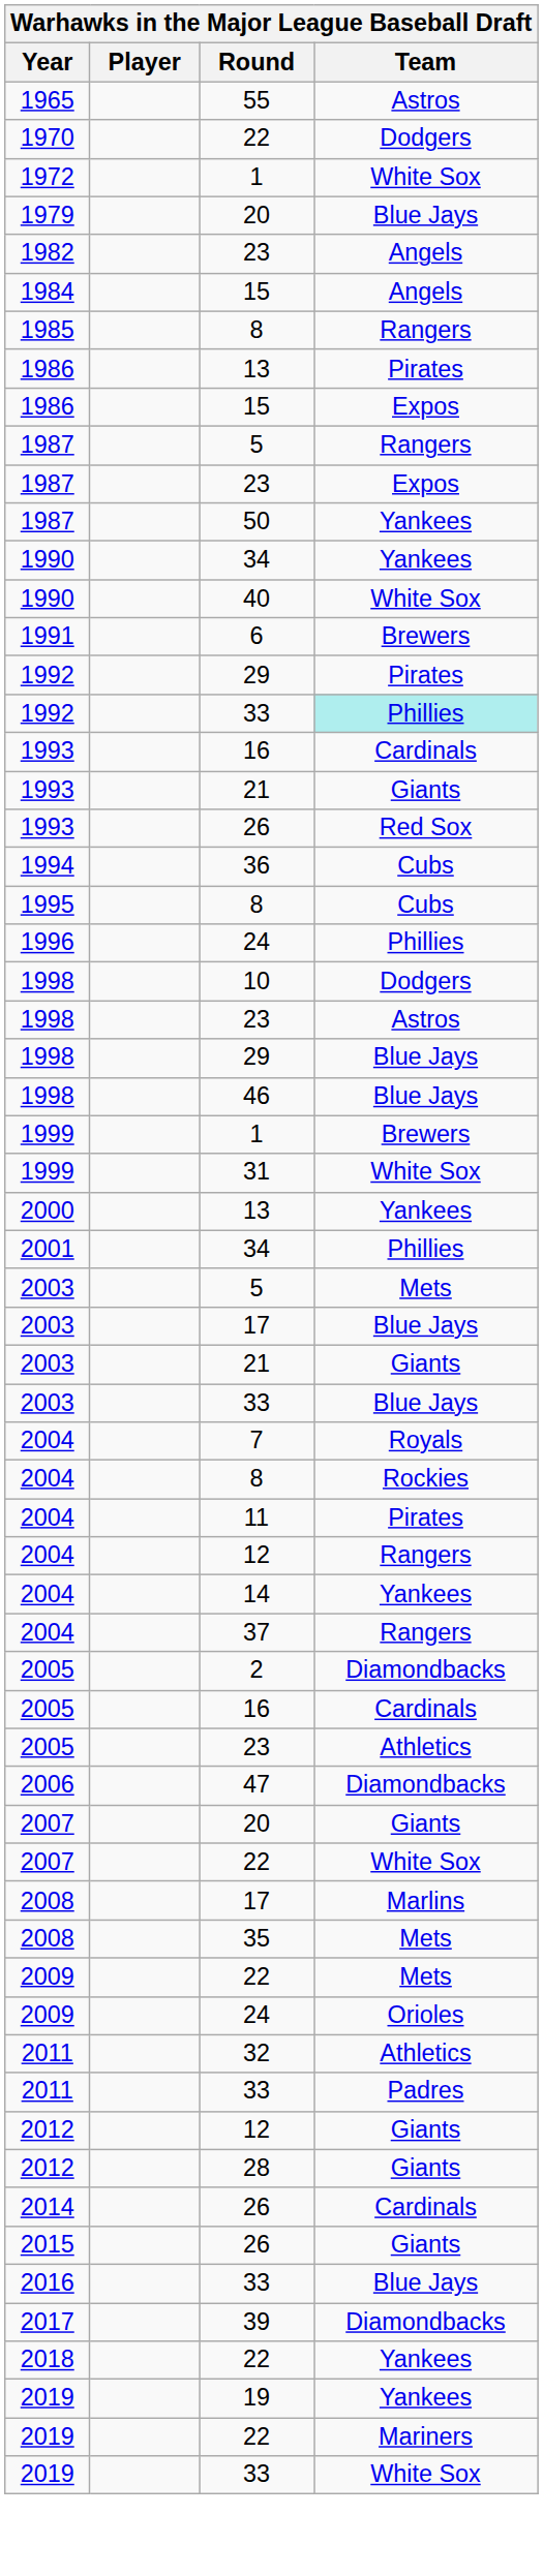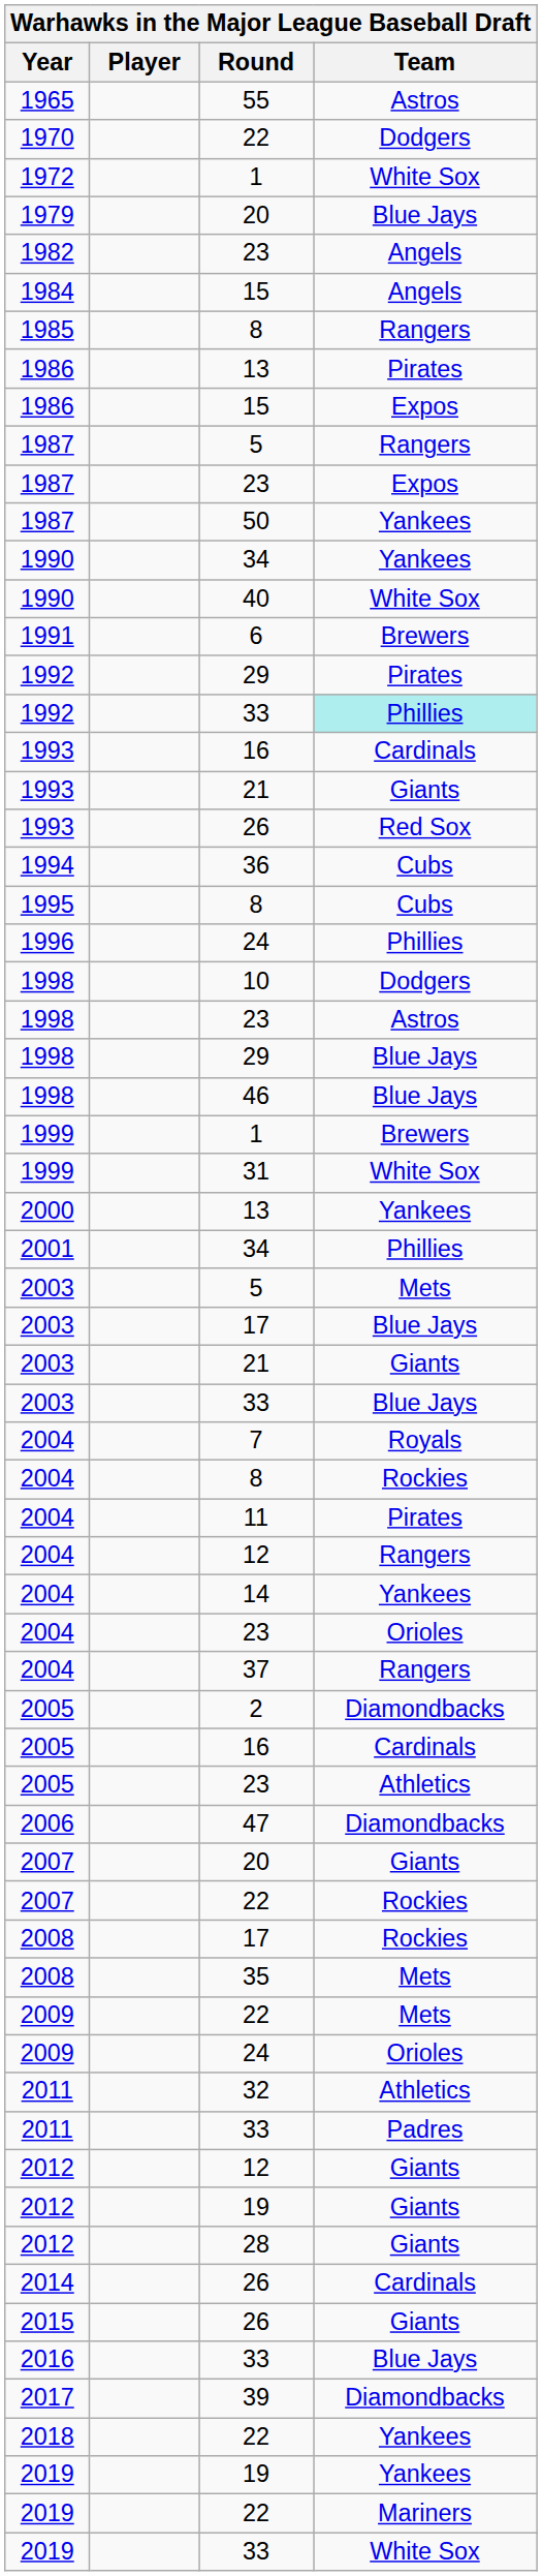+ row: 2004 | 23 | Orioles
2007 / 22 | Team: White Sox -> Rockies
2008 / 17 | Team: Marlins -> Rockies
+ row: 2012 | 19 | Giants
